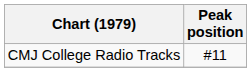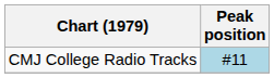CMJ College Radio Tracks | Peak position: no background -> lightblue background
